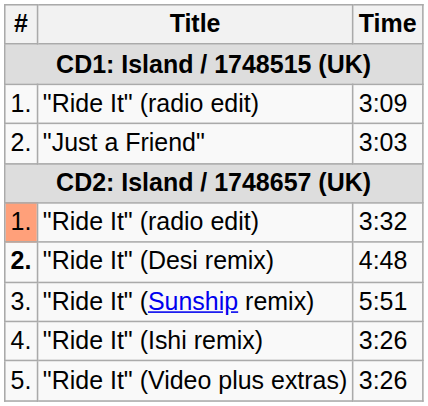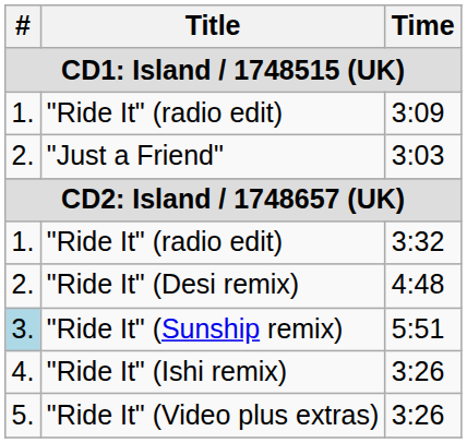"Ride It" (radio edit) / 3:32 | #: lightsalmon background -> no background
"Ride It" (Desi remix) | #: bold -> normal
"Ride It" (Sunship remix) | #: no background -> lightblue background
